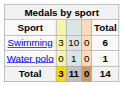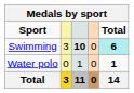Swimming | column 3: normal -> bold
Swimming | Total: no background -> paleturquoise background
